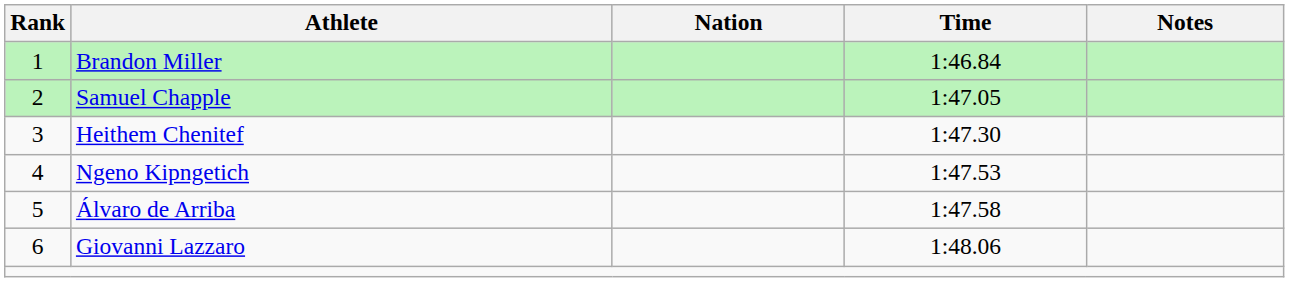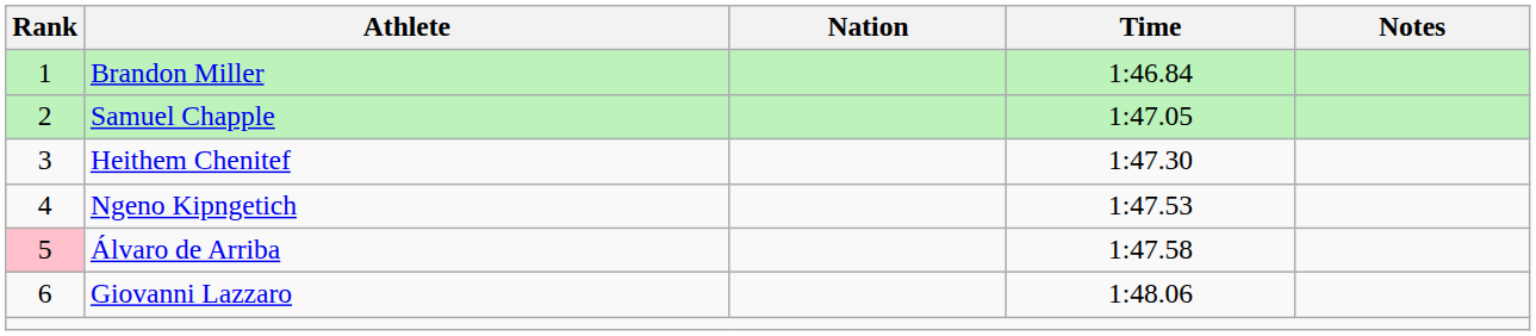Álvaro de Arriba | Rank: no background -> pink background
